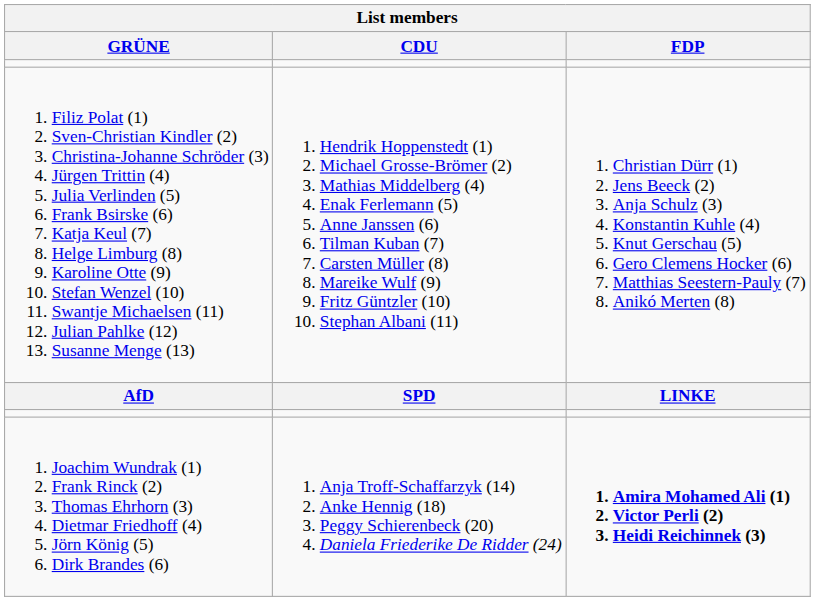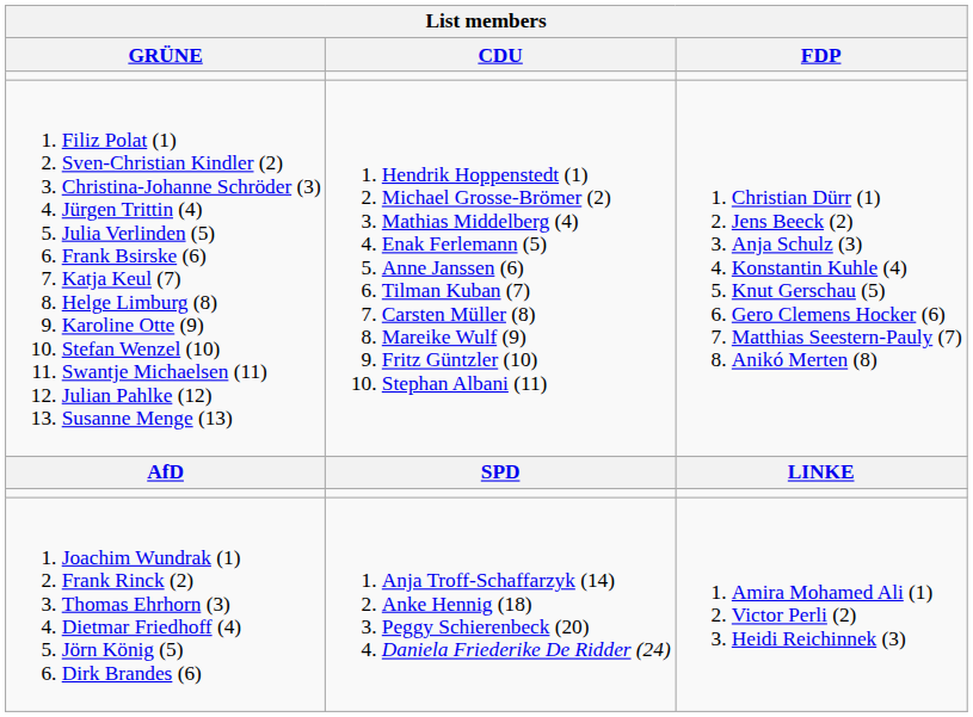row 7 | FDP: bold -> normal
